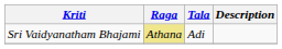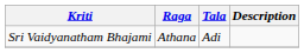Sri Vaidyanatham Bhajami | Raga: khaki background -> no background
